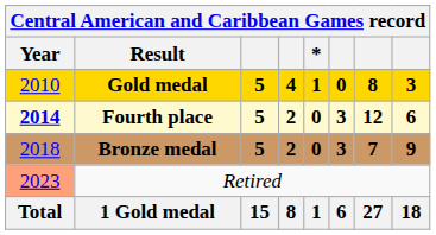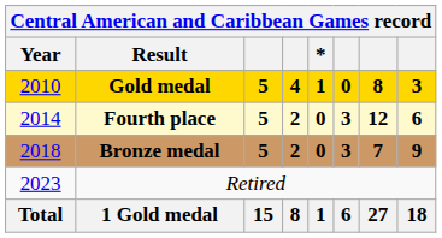Fourth place | Year: bold -> normal
Retired | Year: lightsalmon background -> no background
